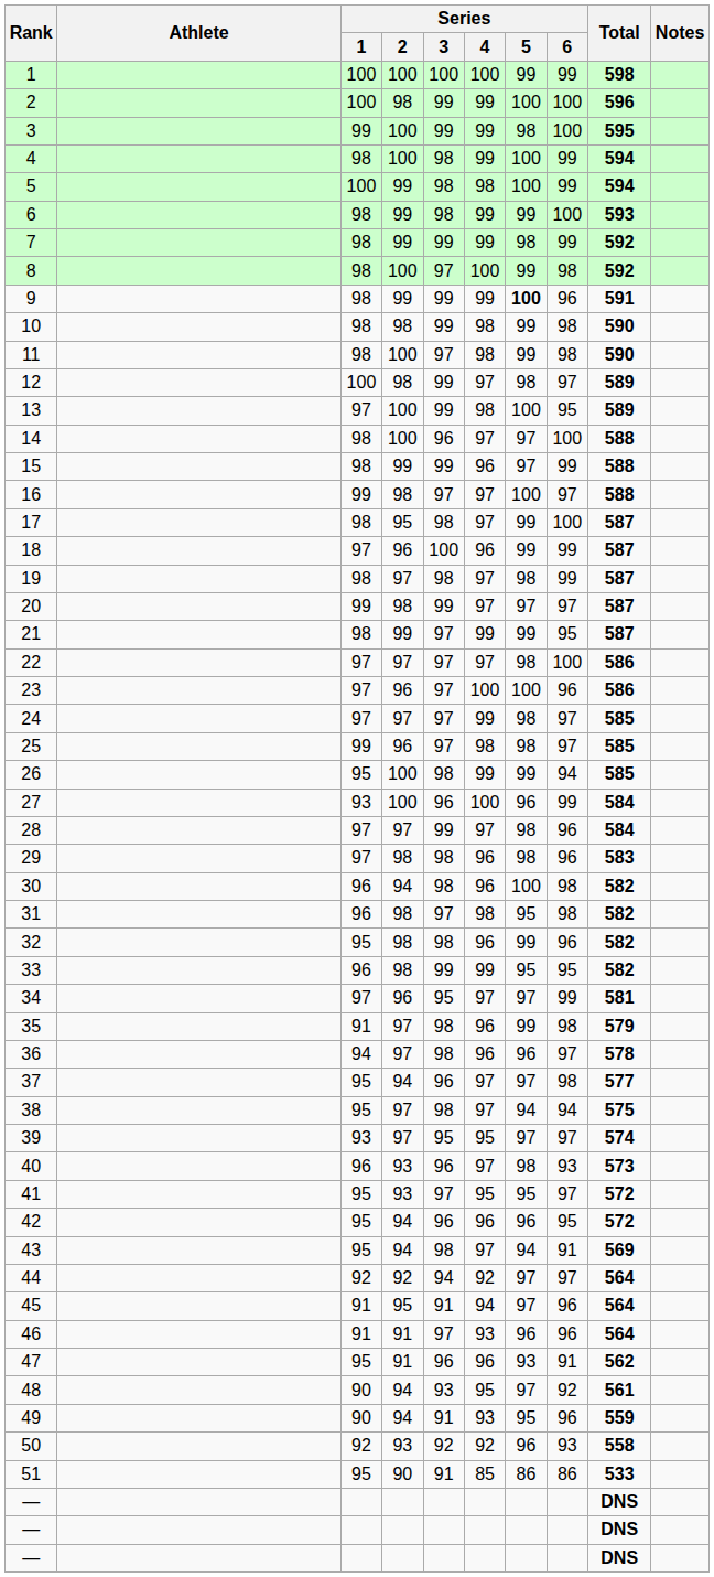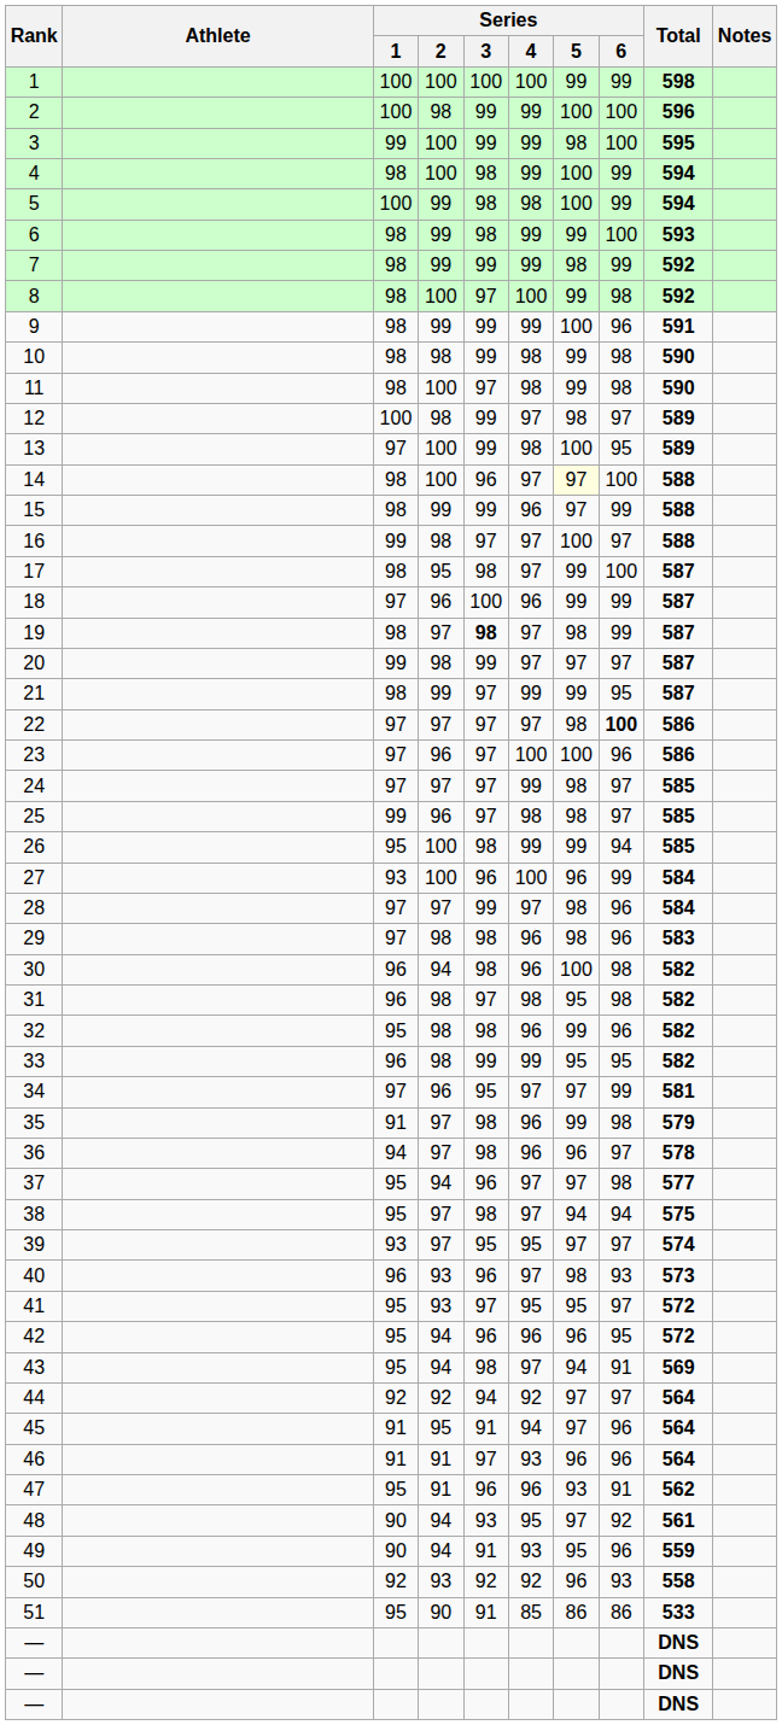9 | Series / 5: bold -> normal
14 | Series / 5: no background -> lightyellow background
19 | Series / 3: normal -> bold
22 | Series / 6: normal -> bold
